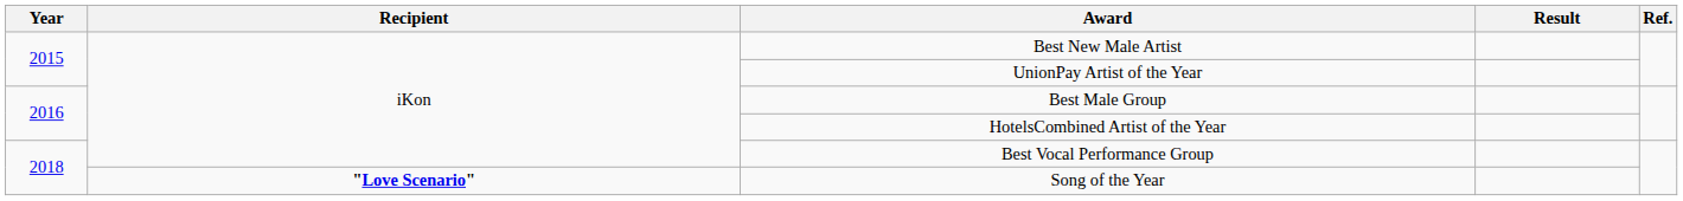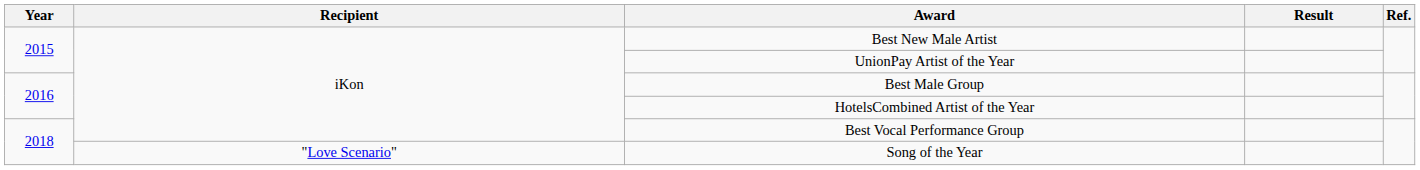Song of the Year | Recipient: bold -> normal
